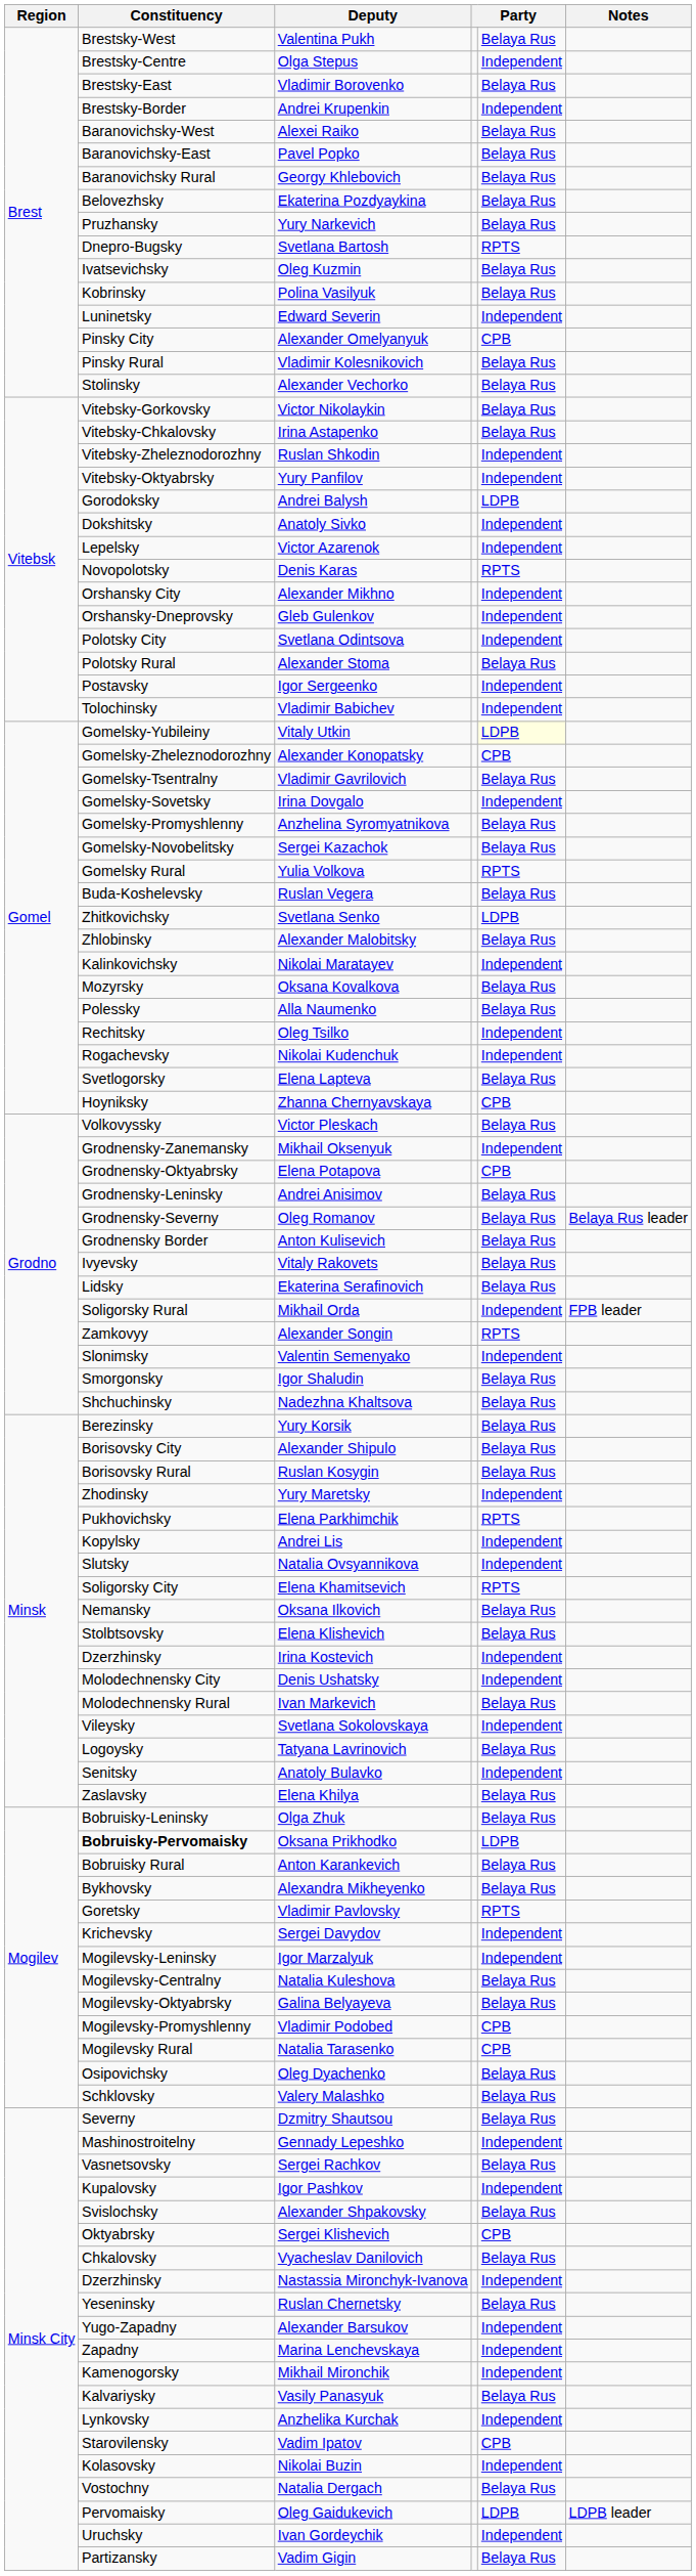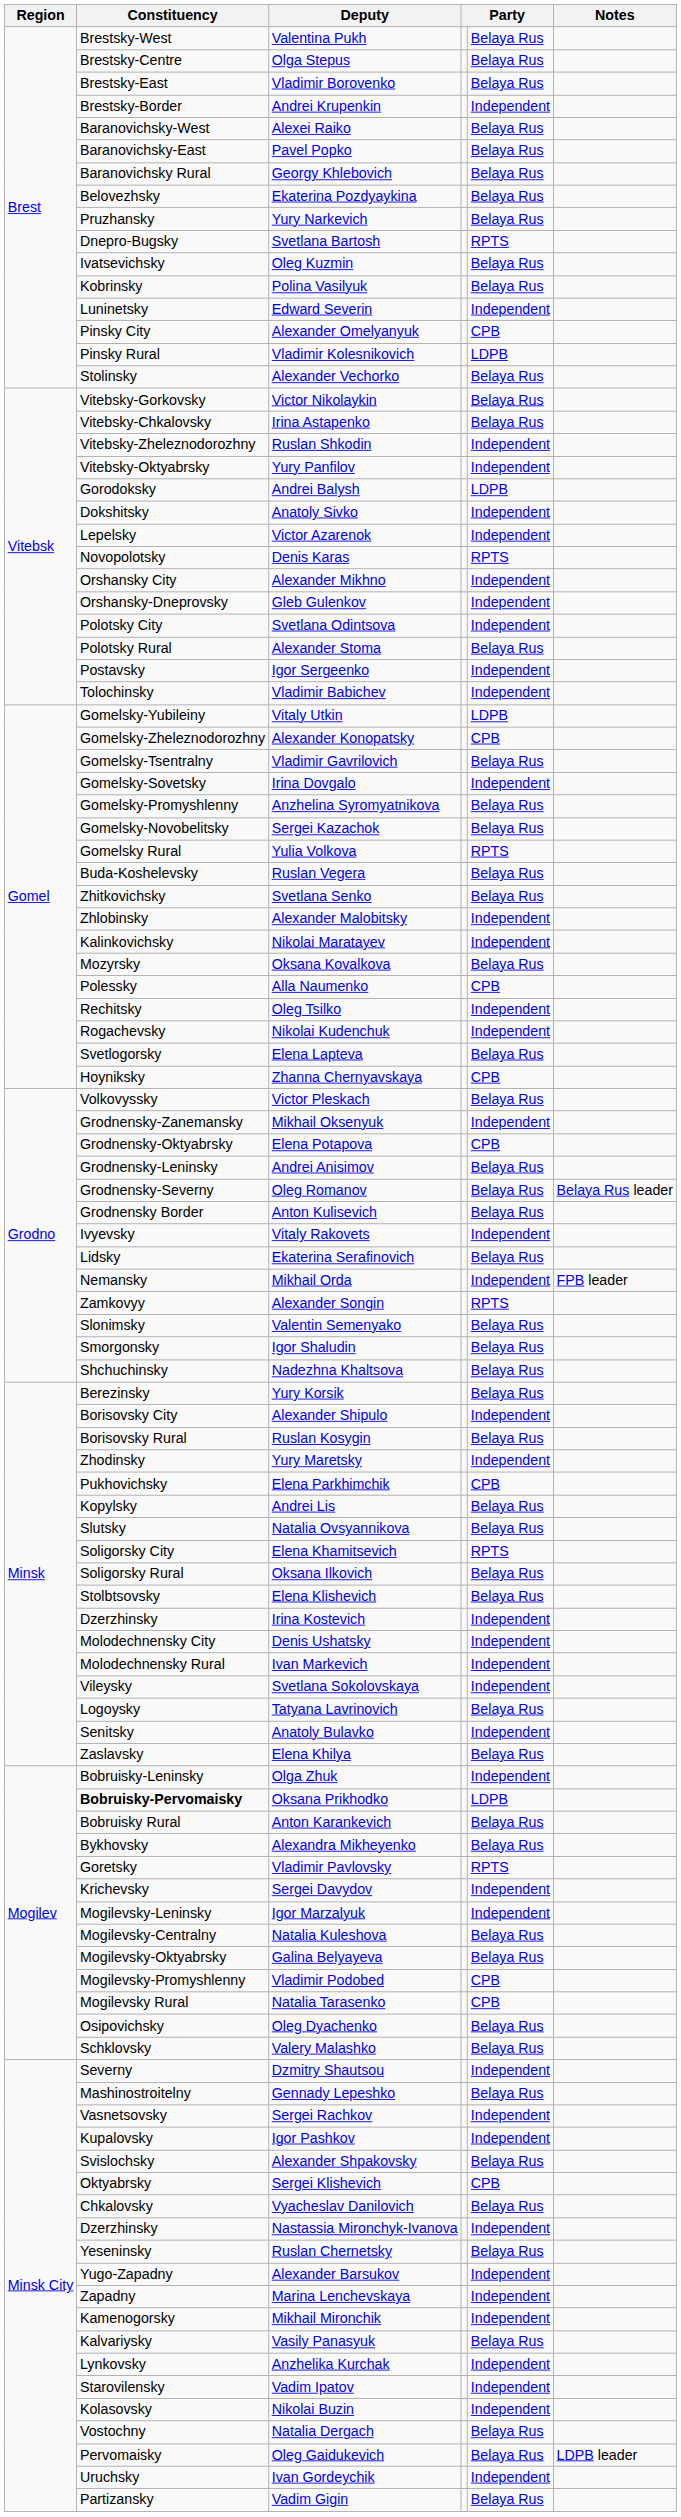Olga Stepus | column 5: Independent -> Belaya Rus
Vladimir Kolesnikovich | column 5: Belaya Rus -> LDPB
Vitaly Utkin | column 5: lightyellow background -> no background
Svetlana Senko | column 5: LDPB -> Belaya Rus
Alexander Malobitsky | column 5: Belaya Rus -> Independent
Alla Naumenko | column 5: Belaya Rus -> CPB
Vitaly Rakovets | column 5: Belaya Rus -> Independent
Mikhail Orda | Constituency: Soligorsky Rural -> Nemansky
Valentin Semenyako | column 5: Independent -> Belaya Rus
Alexander Shipulo | column 5: Belaya Rus -> Independent
Elena Parkhimchik | column 5: RPTS -> CPB
Andrei Lis | column 5: Independent -> Belaya Rus
Natalia Ovsyannikova | column 5: Independent -> Belaya Rus
Oksana Ilkovich | Constituency: Nemansky -> Soligorsky Rural
Ivan Markevich | column 5: Belaya Rus -> Independent
Olga Zhuk | column 5: Belaya Rus -> Independent
Dzmitry Shautsou | column 5: Belaya Rus -> Independent
Gennady Lepeshko | column 5: Independent -> Belaya Rus
Sergei Rachkov | column 5: Belaya Rus -> Independent
Vadim Ipatov | column 5: CPB -> Independent
Oleg Gaidukevich | column 5: LDPB -> Belaya Rus
